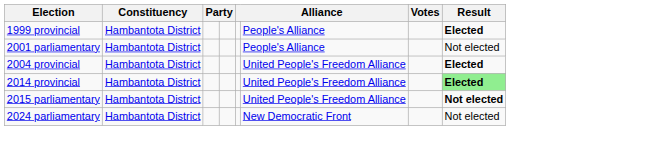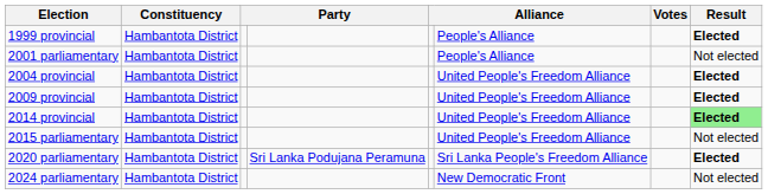+ row: 2009 provincial | Hambantota District | United People's Freedom Alliance | Elected
2015 parliamentary | Result: bold -> normal
+ row: 2020 parliamentary | Hambantota District | Sri Lanka Podujana Peramuna | Sri Lanka People's Freedom Alliance | Elected
